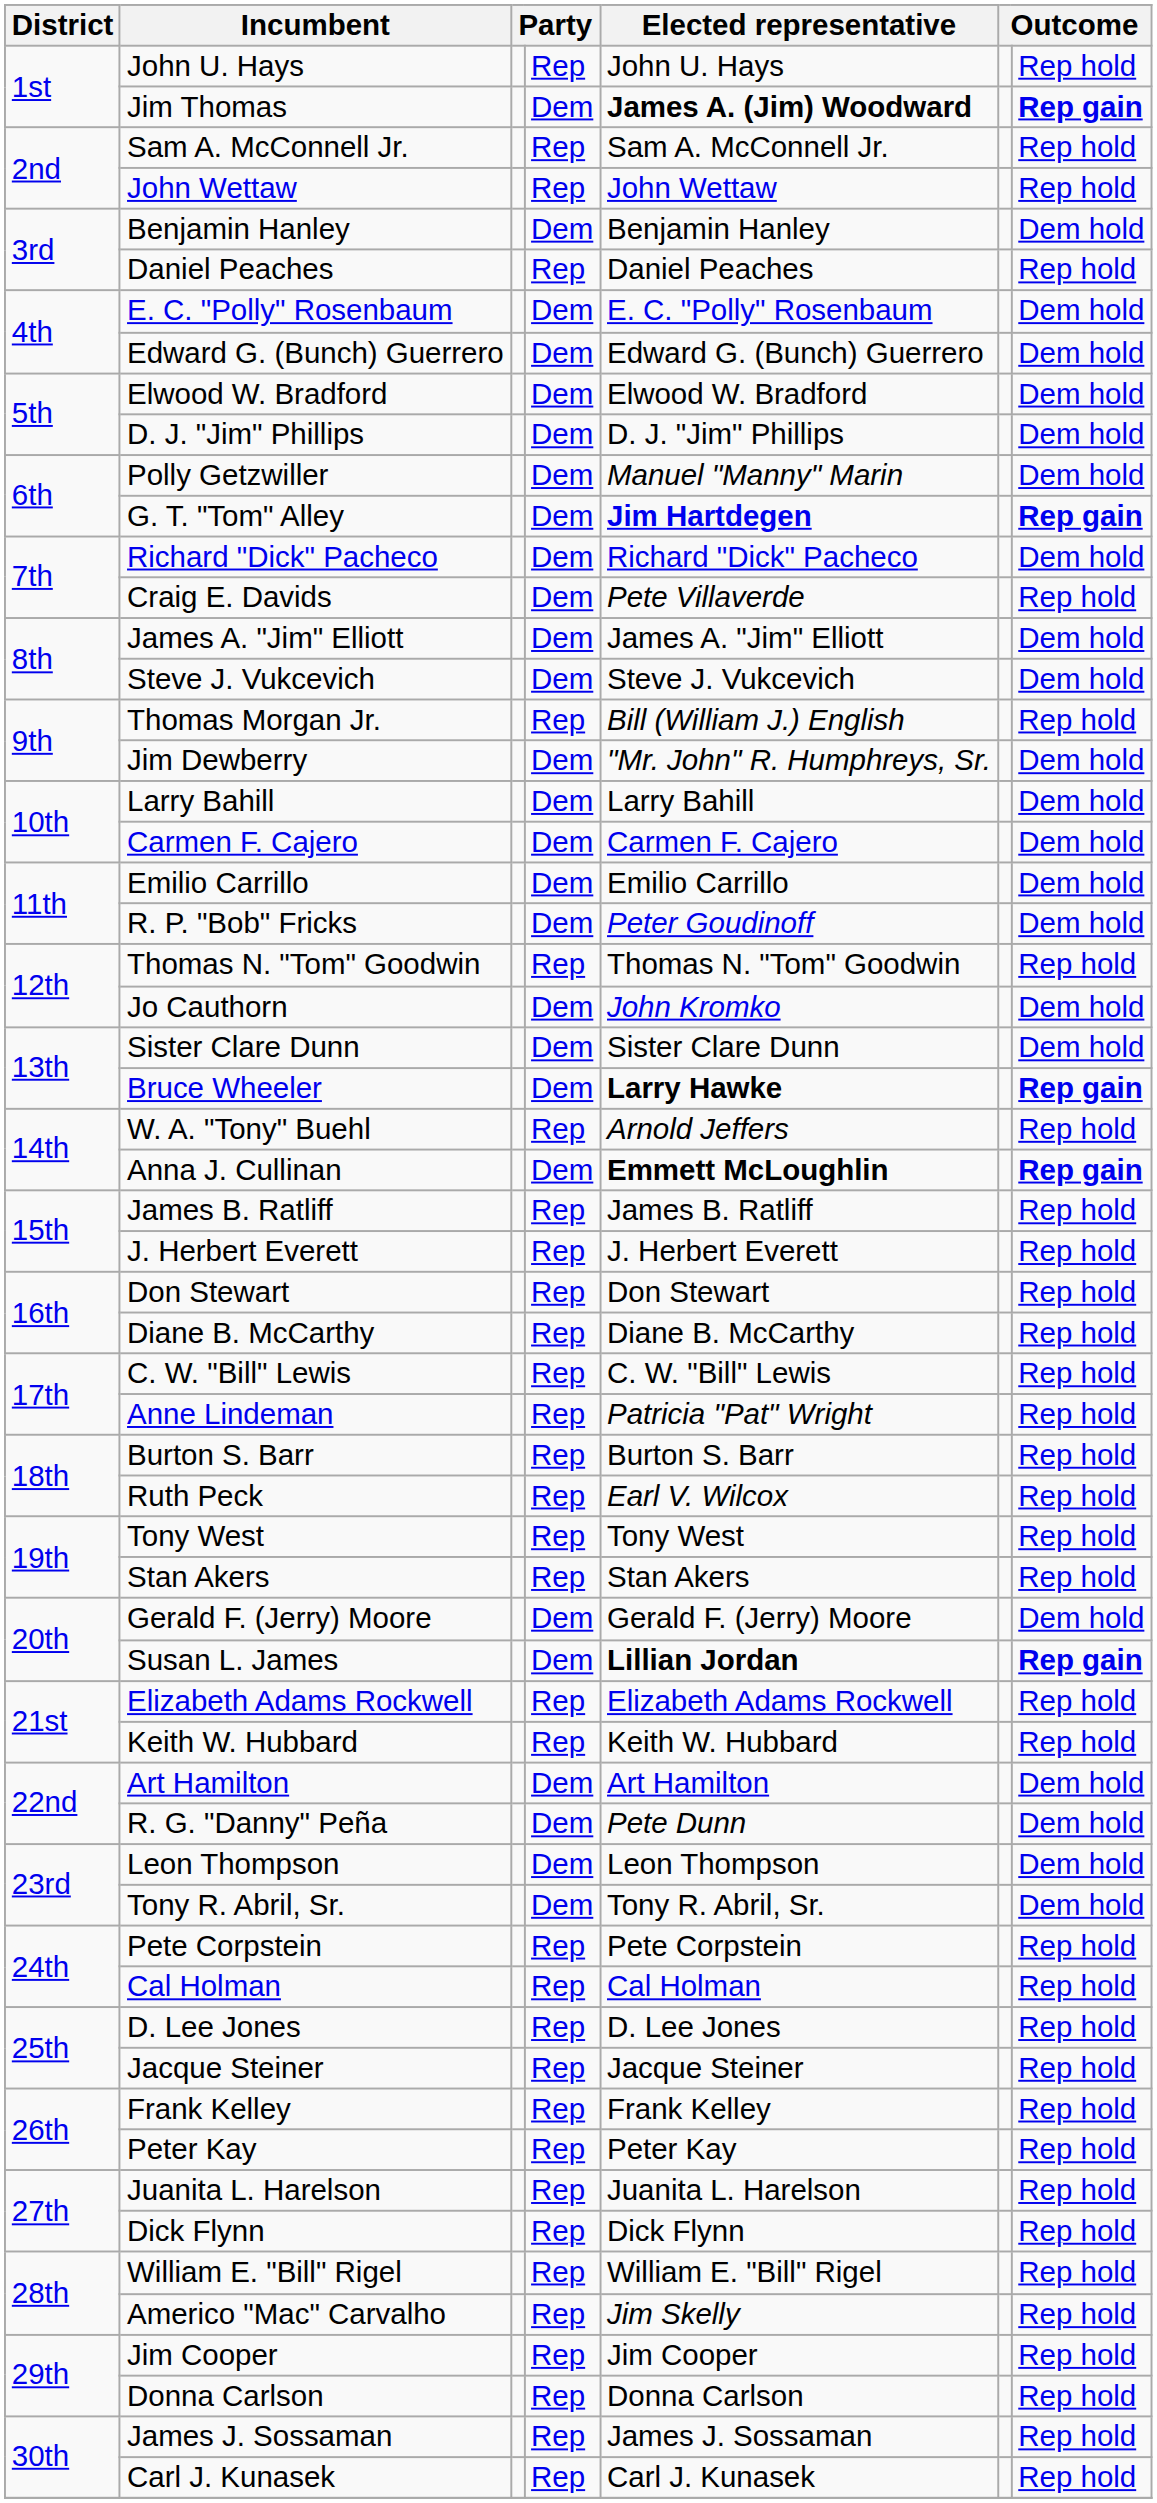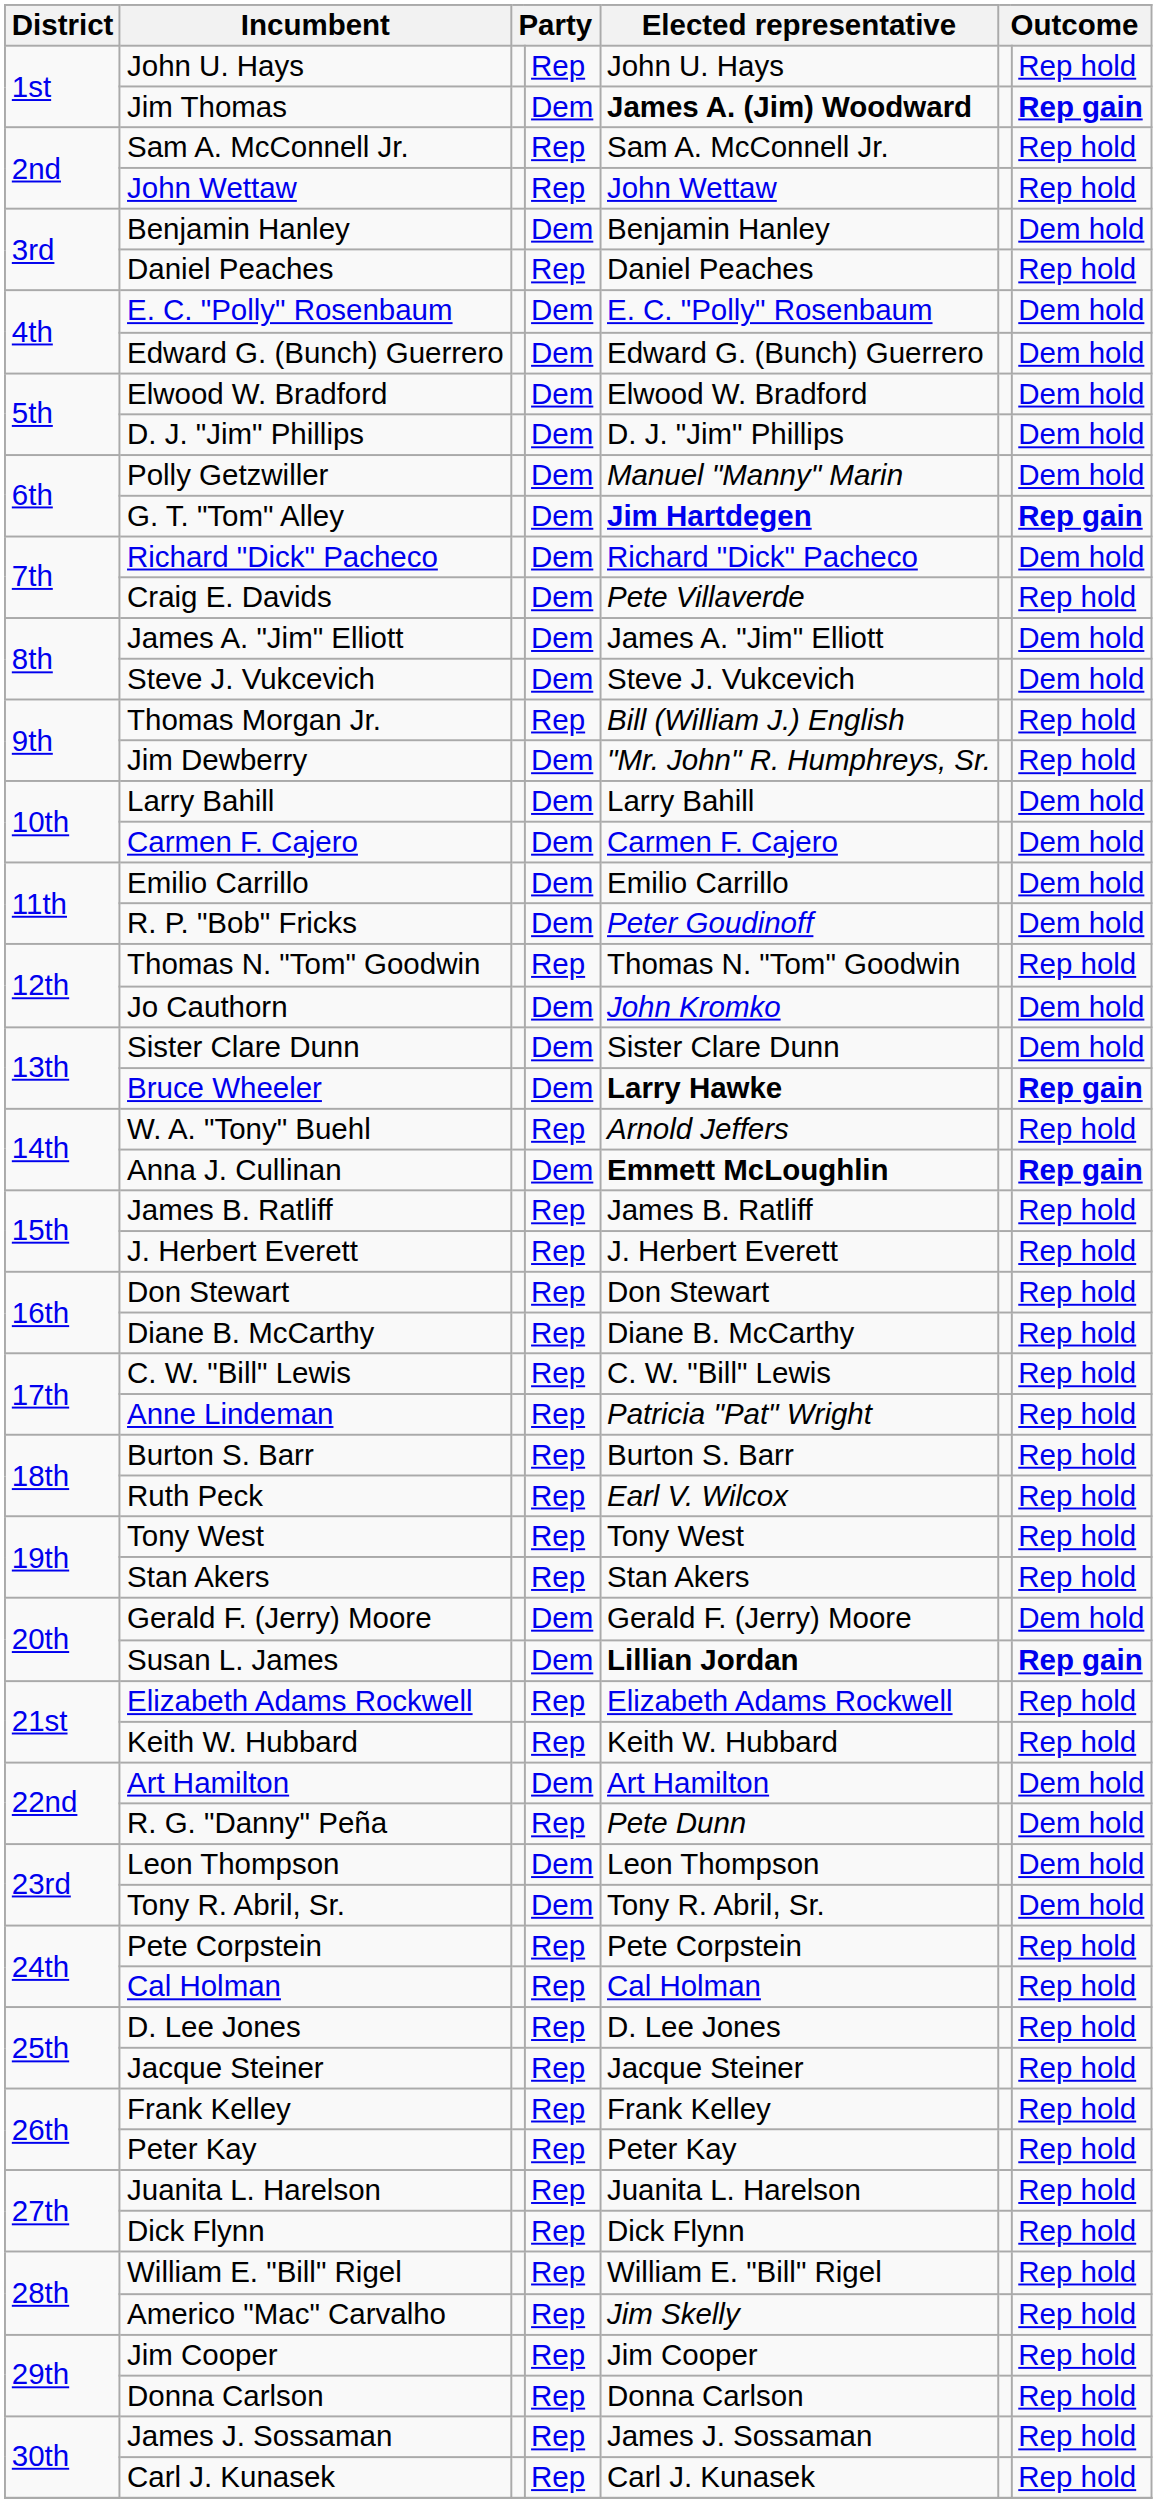Jim Dewberry | column 7: Dem hold -> Rep hold
R. G. "Danny" Peña | column 4: Dem -> Rep
